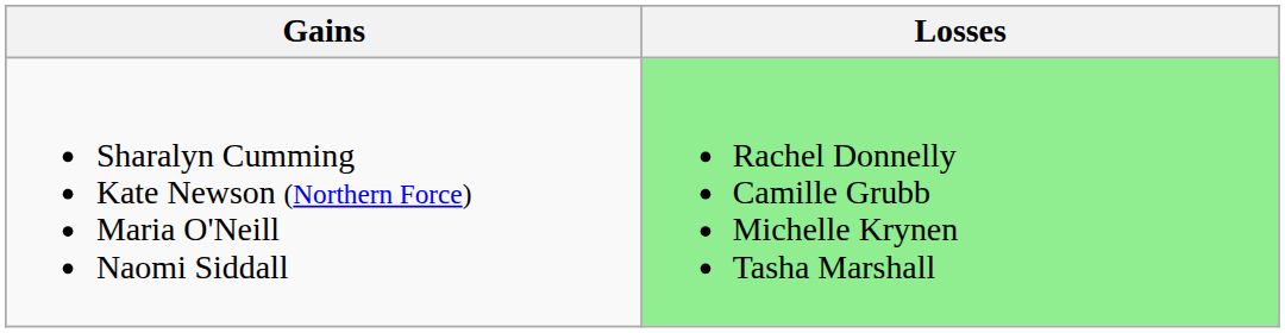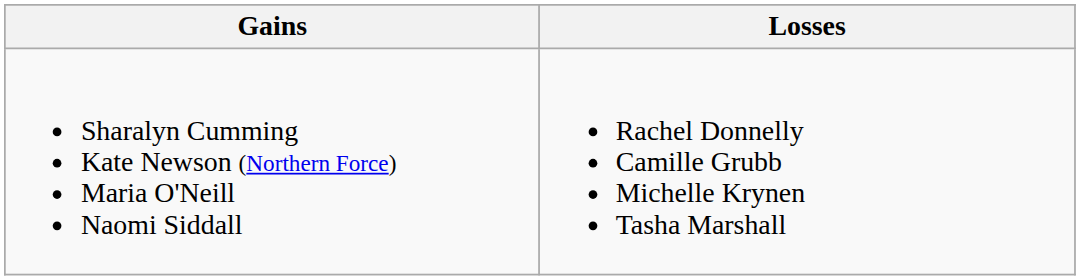row 2 | Losses: lightgreen background -> no background
